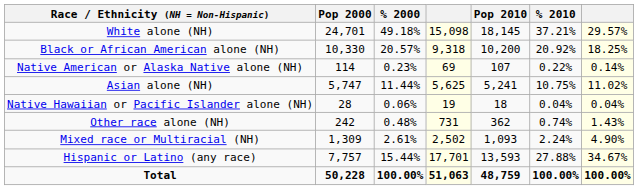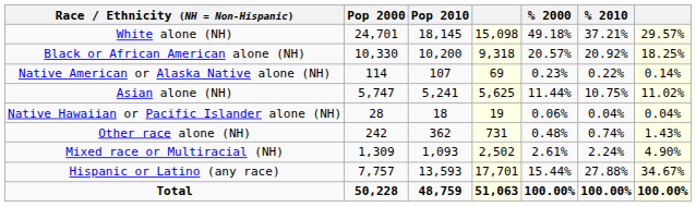columns swapped: Pop 2010 <-> % 2000
